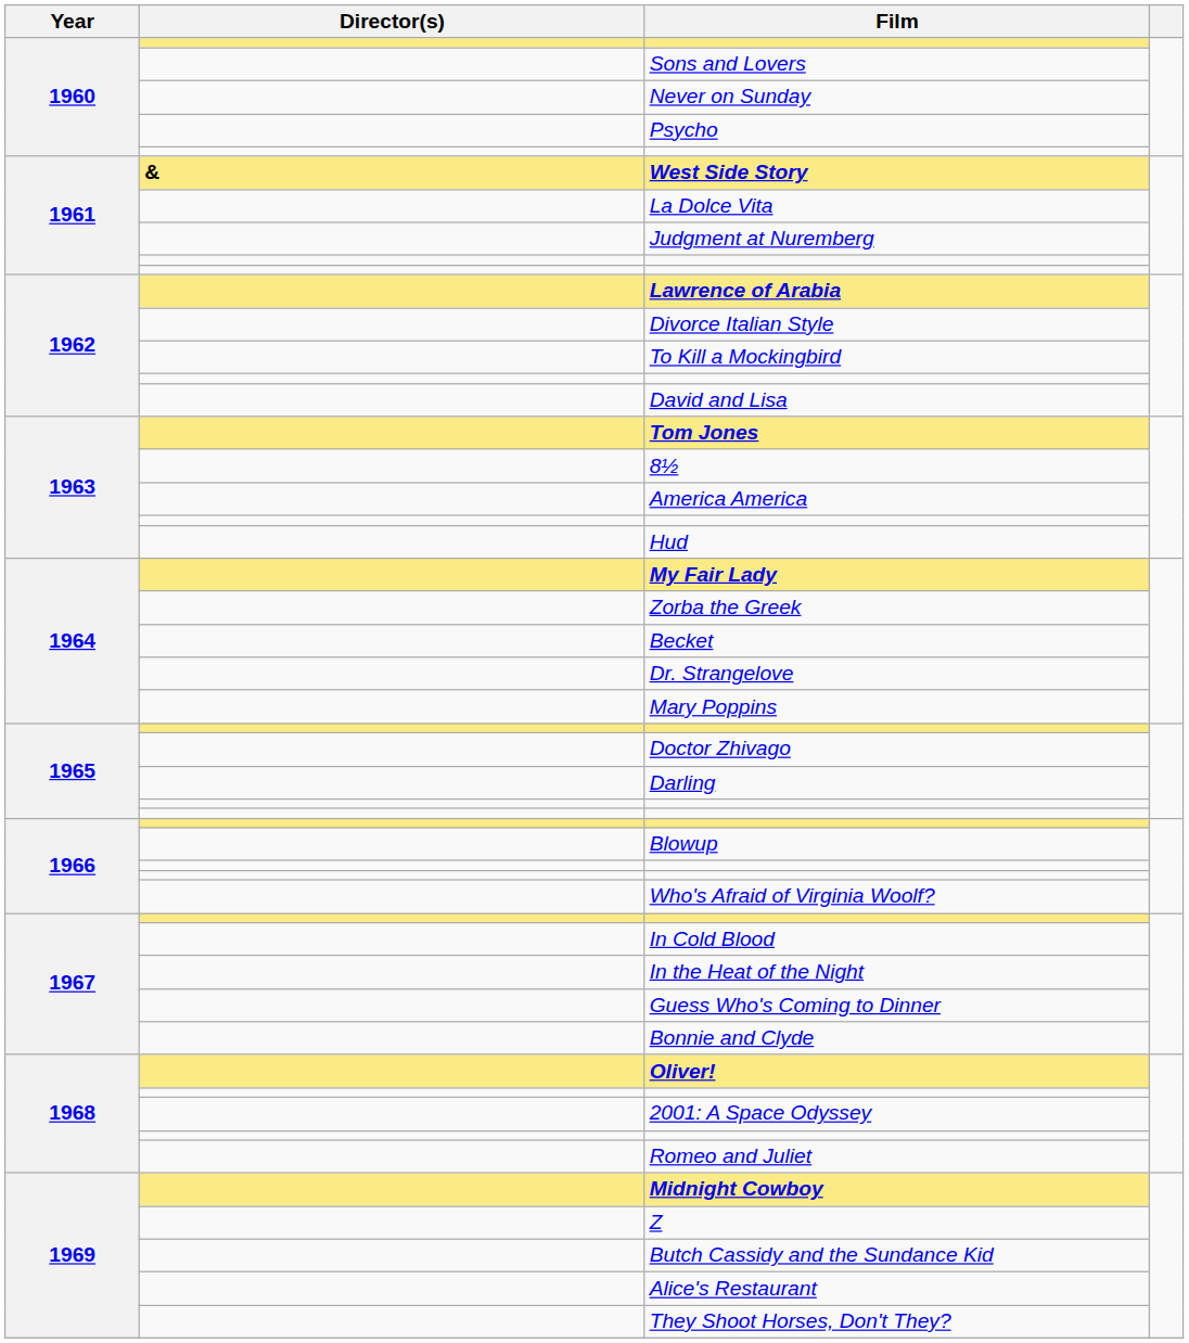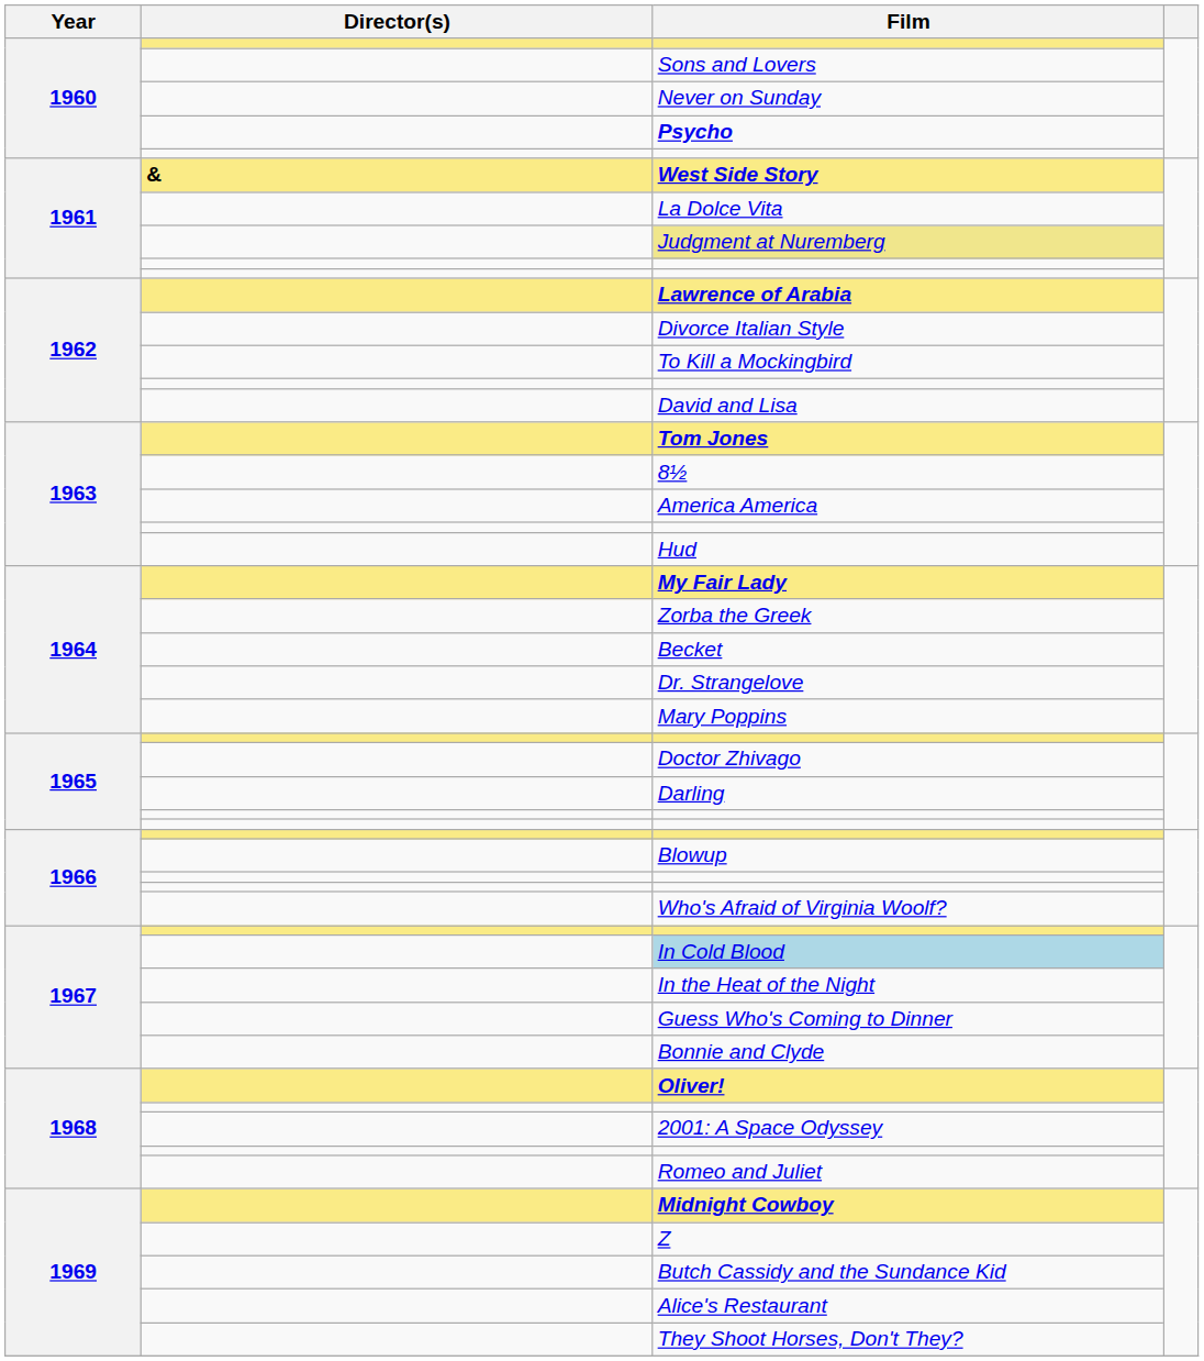Psycho | Film: normal -> bold
Judgment at Nuremberg | Film: no background -> khaki background
In Cold Blood | Film: no background -> lightblue background
